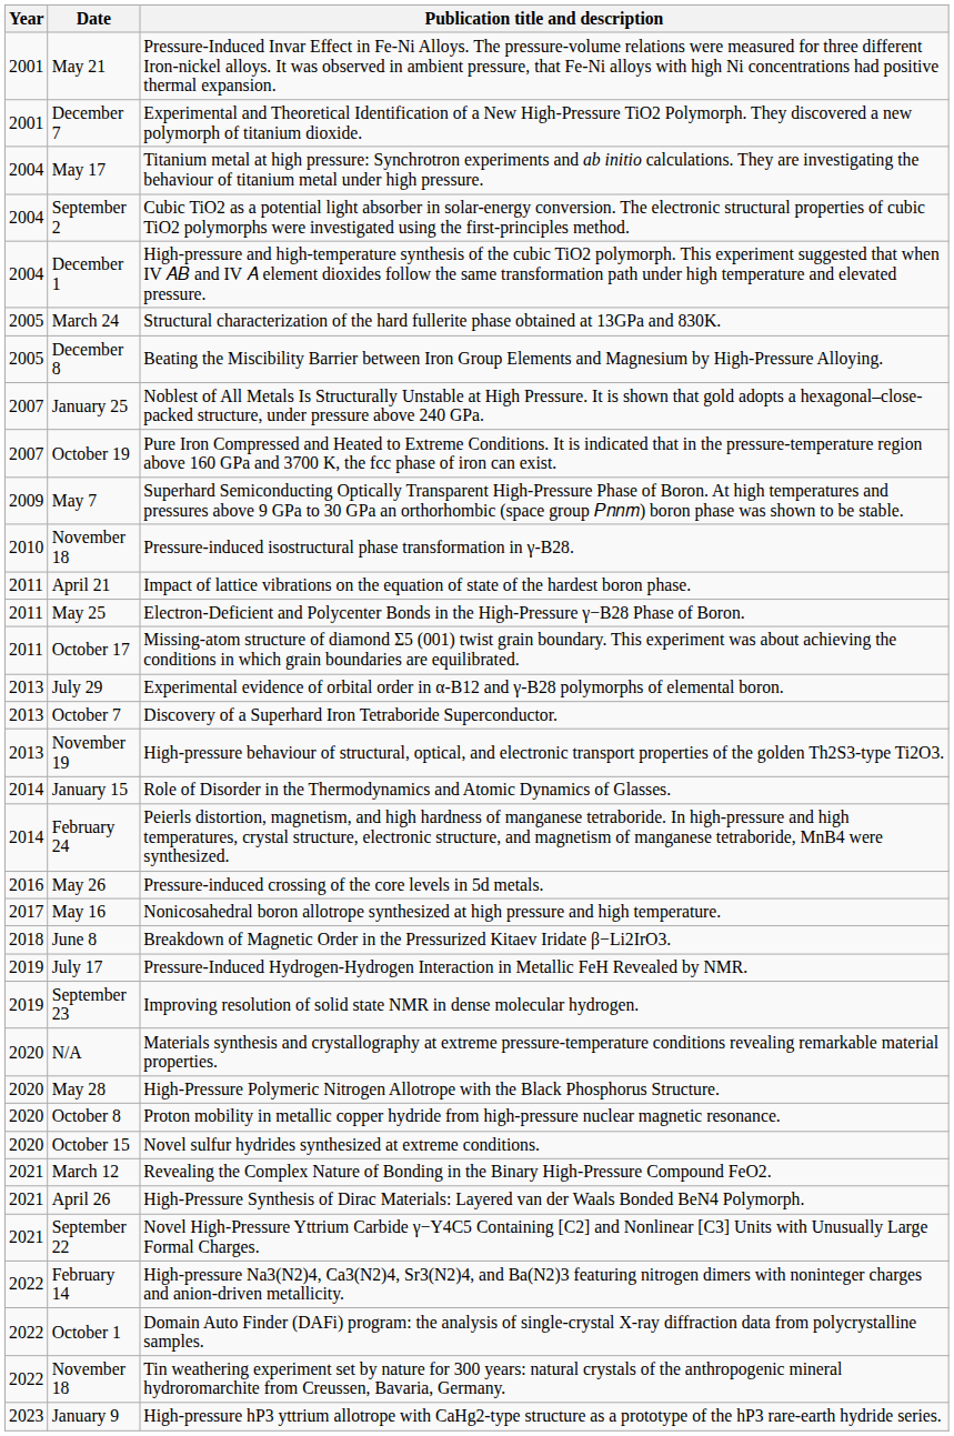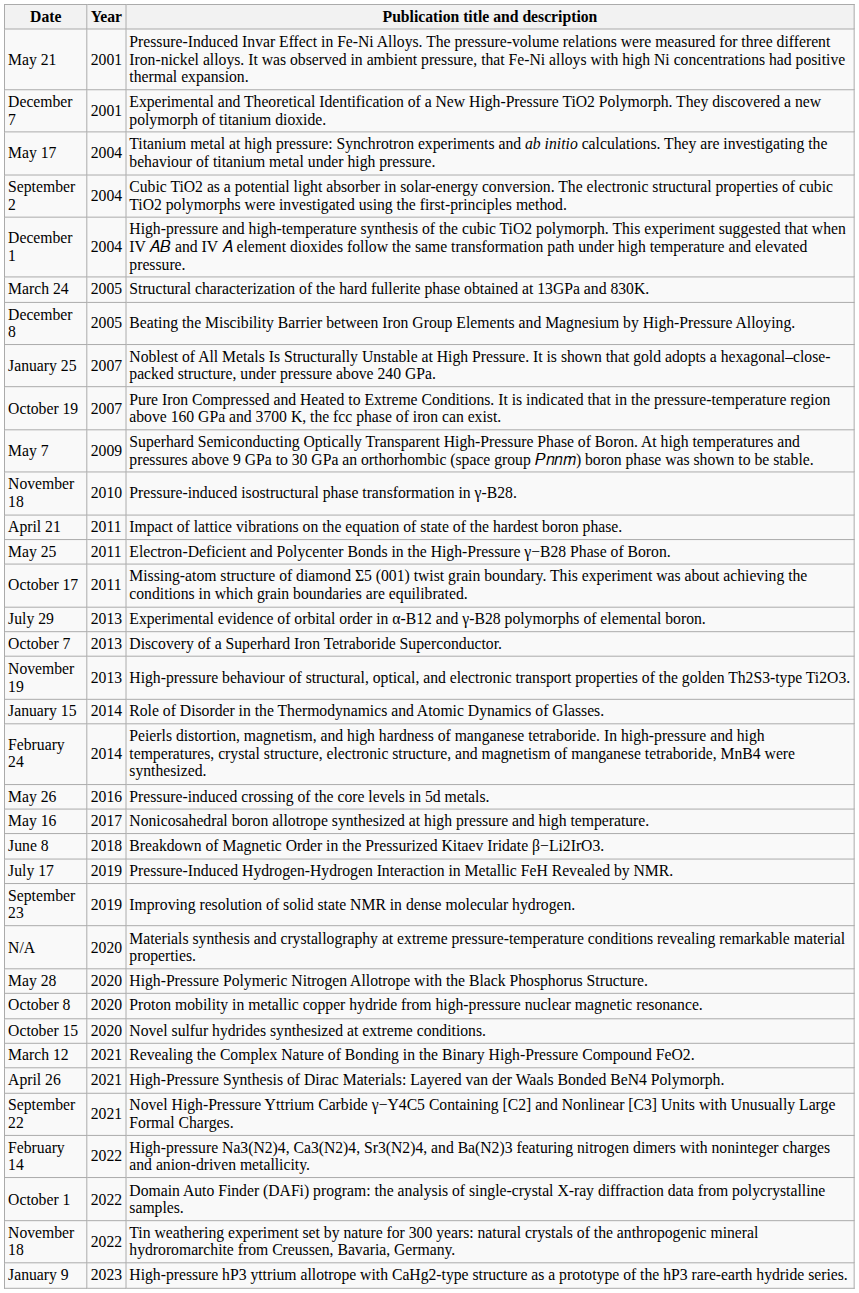columns swapped: Year <-> Date
